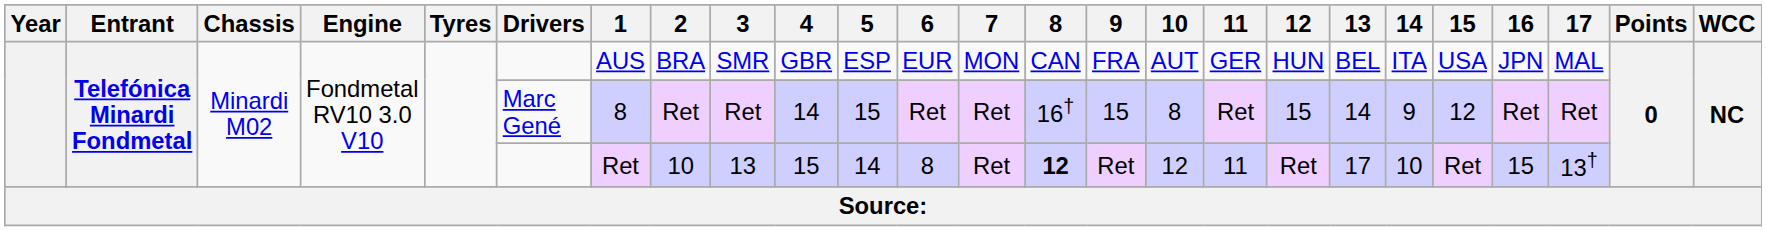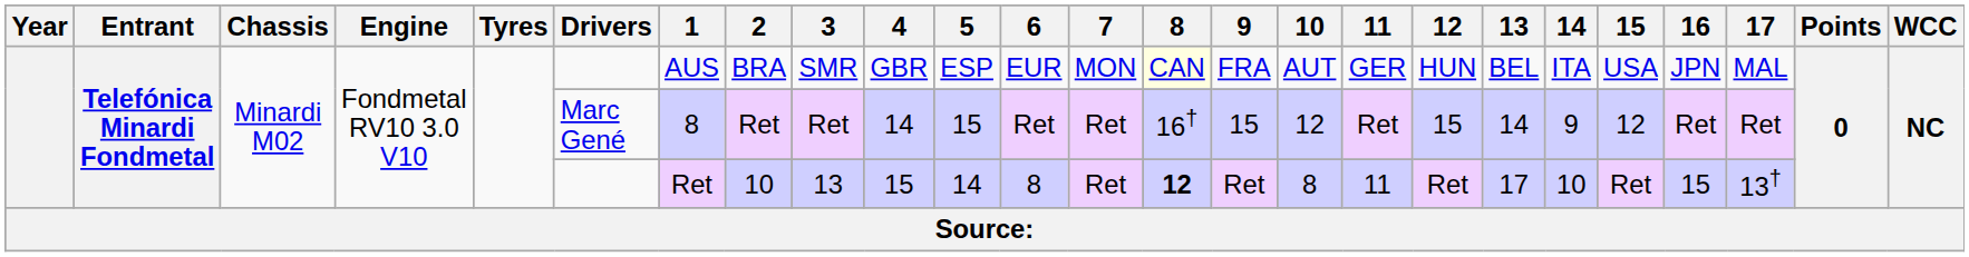row 2 | 8: no background -> lightyellow background
row 3 | 10: 8 -> 12
row 4 | 10: 12 -> 8
